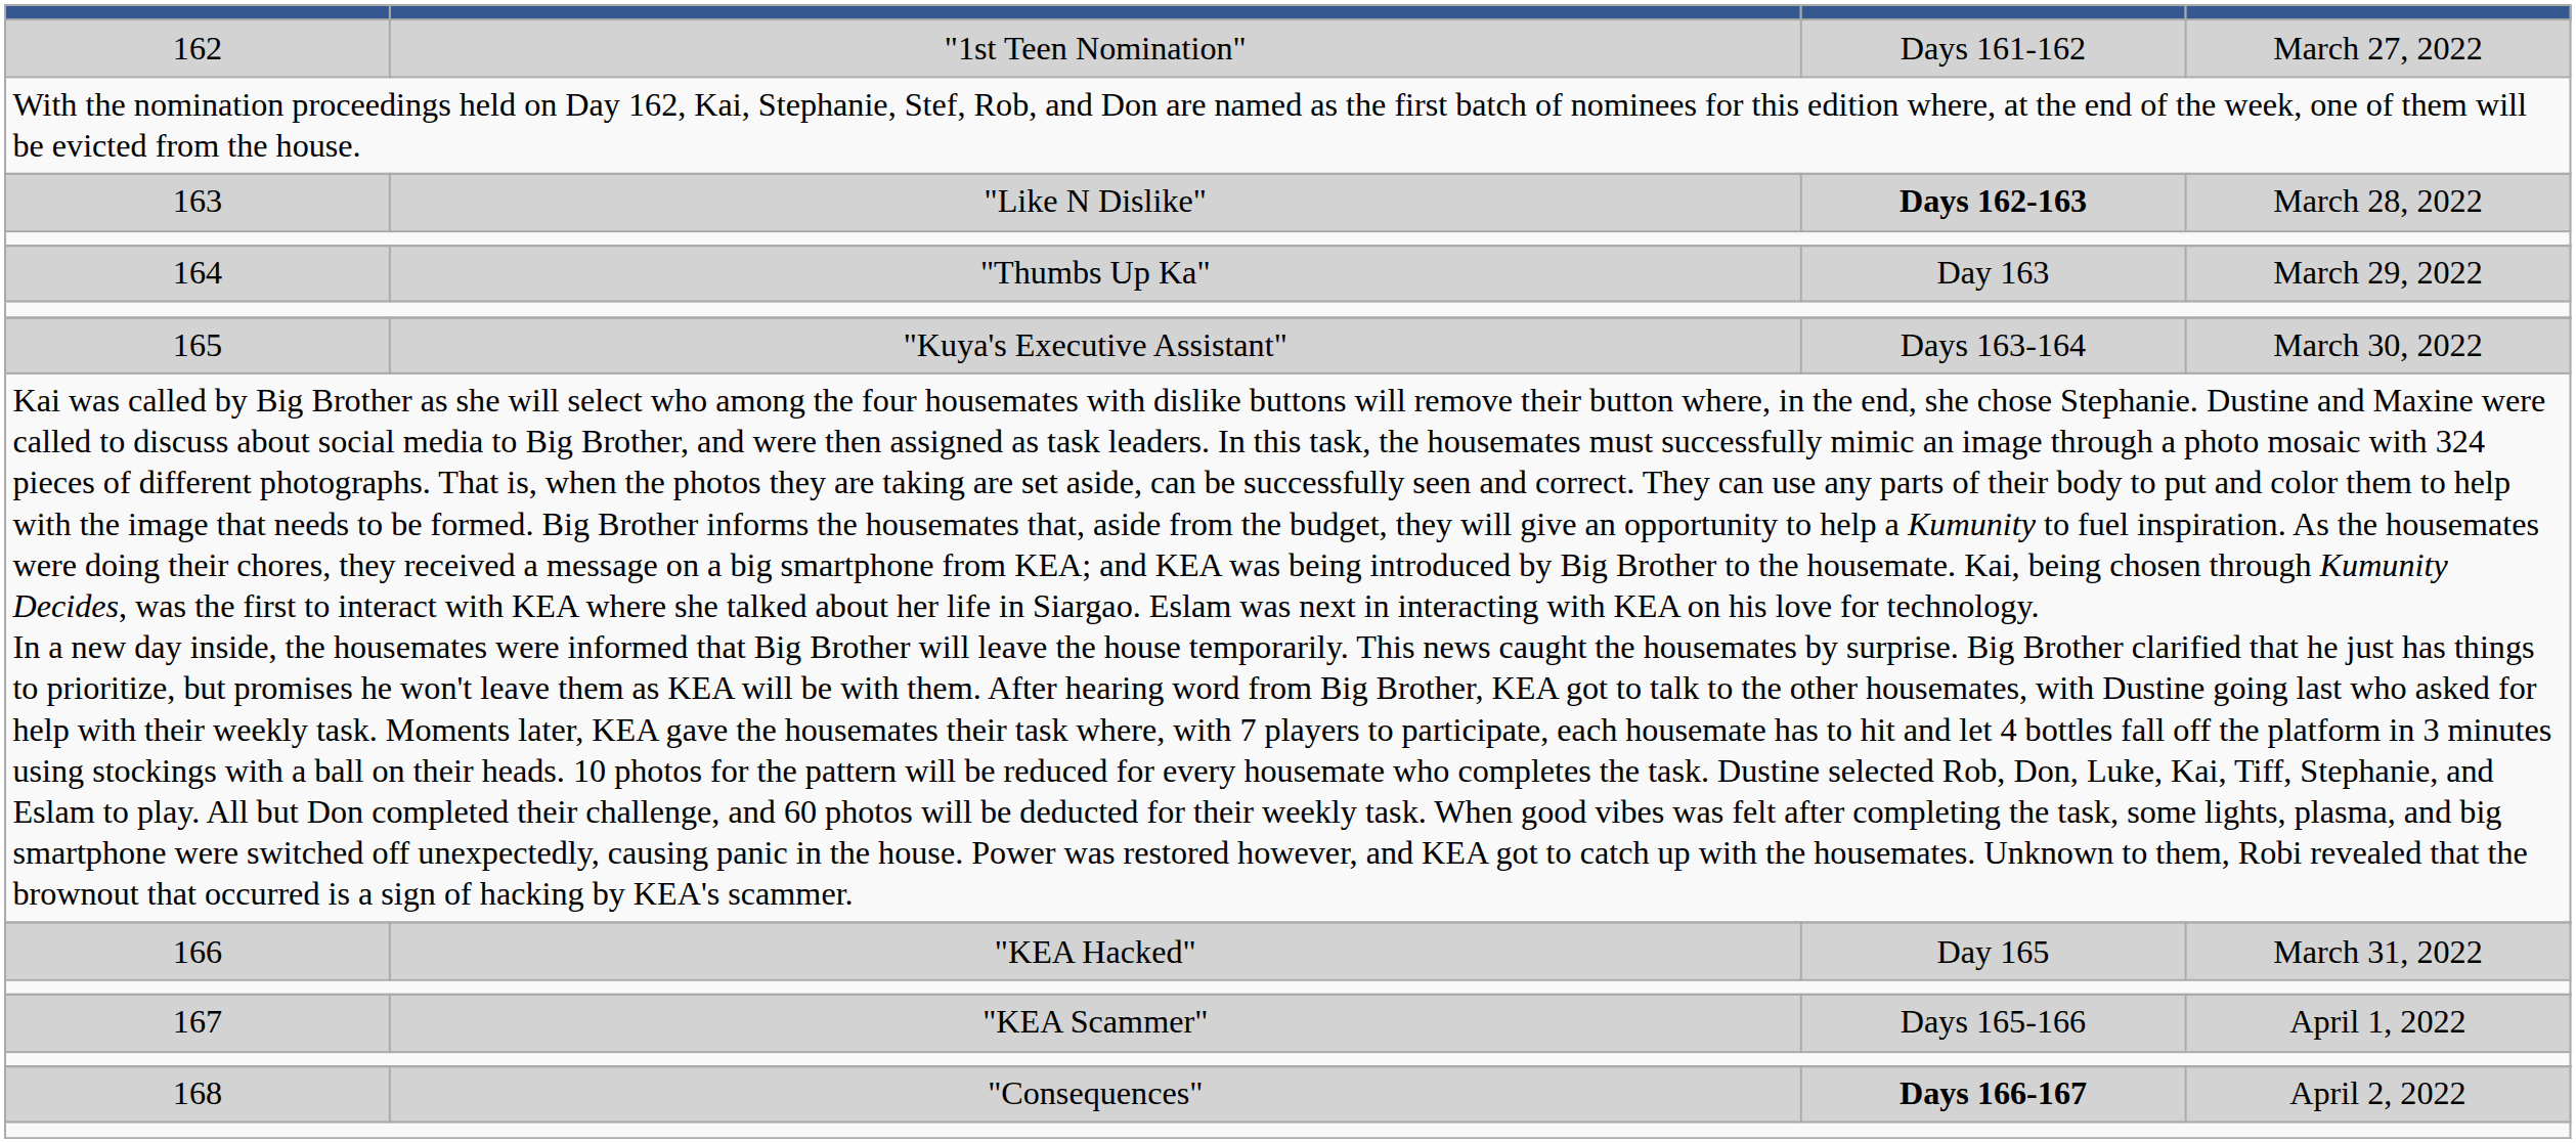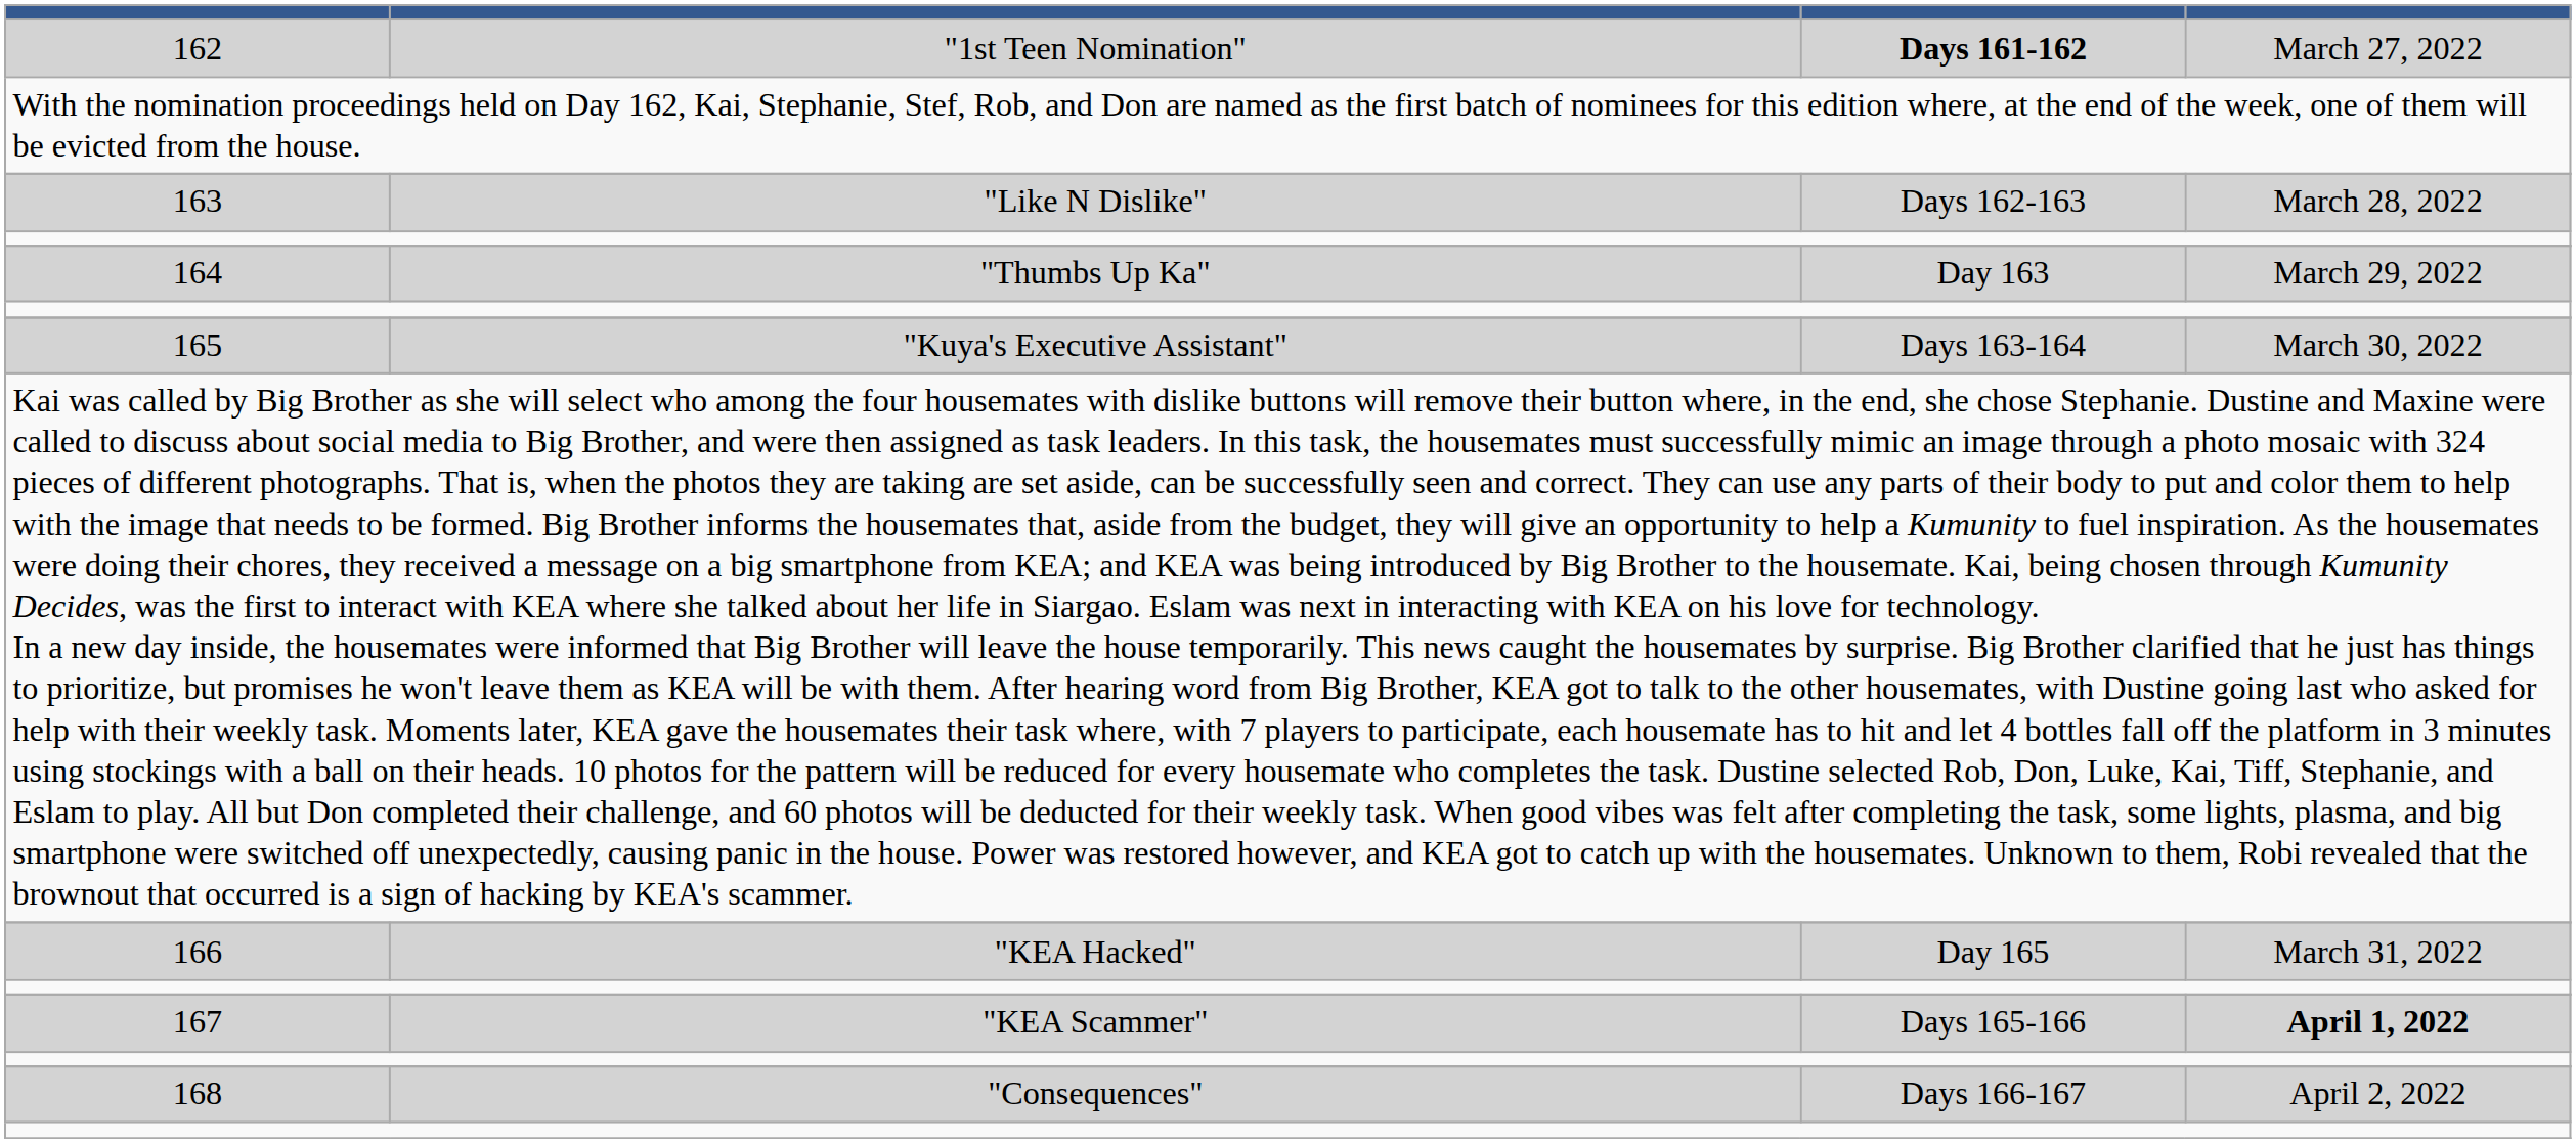162 | column 3: normal -> bold
163 | column 3: bold -> normal
167 | column 4: normal -> bold
168 | column 3: bold -> normal
